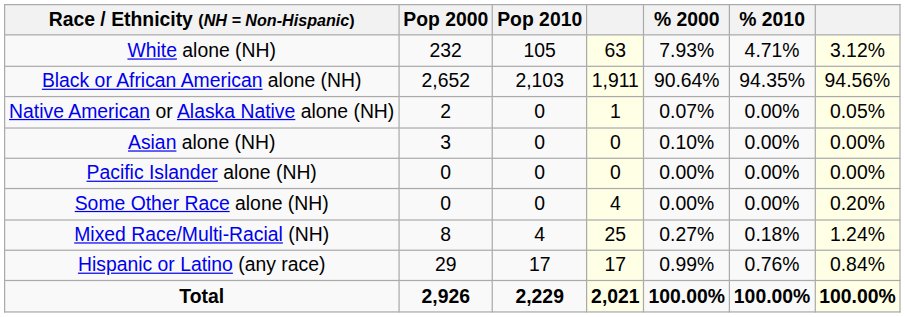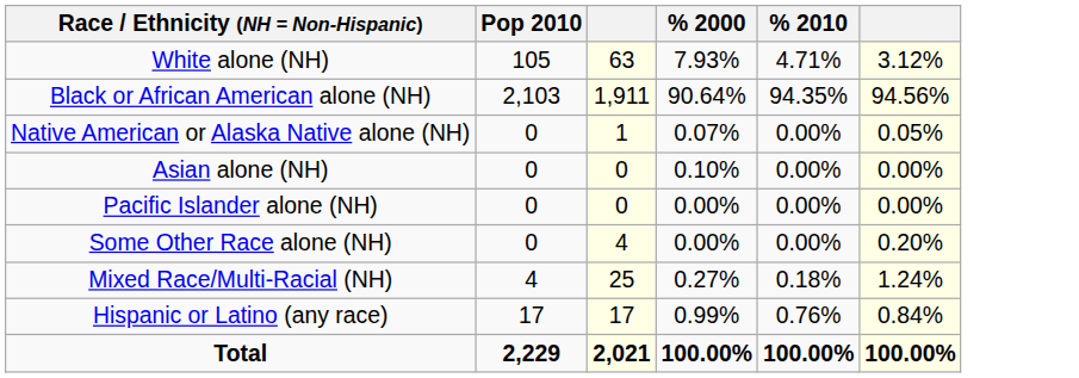- column: Pop 2000 | 232 | 2,652 | 2 | 3 | 0 | 0 | 8 | 29 | 2,926
